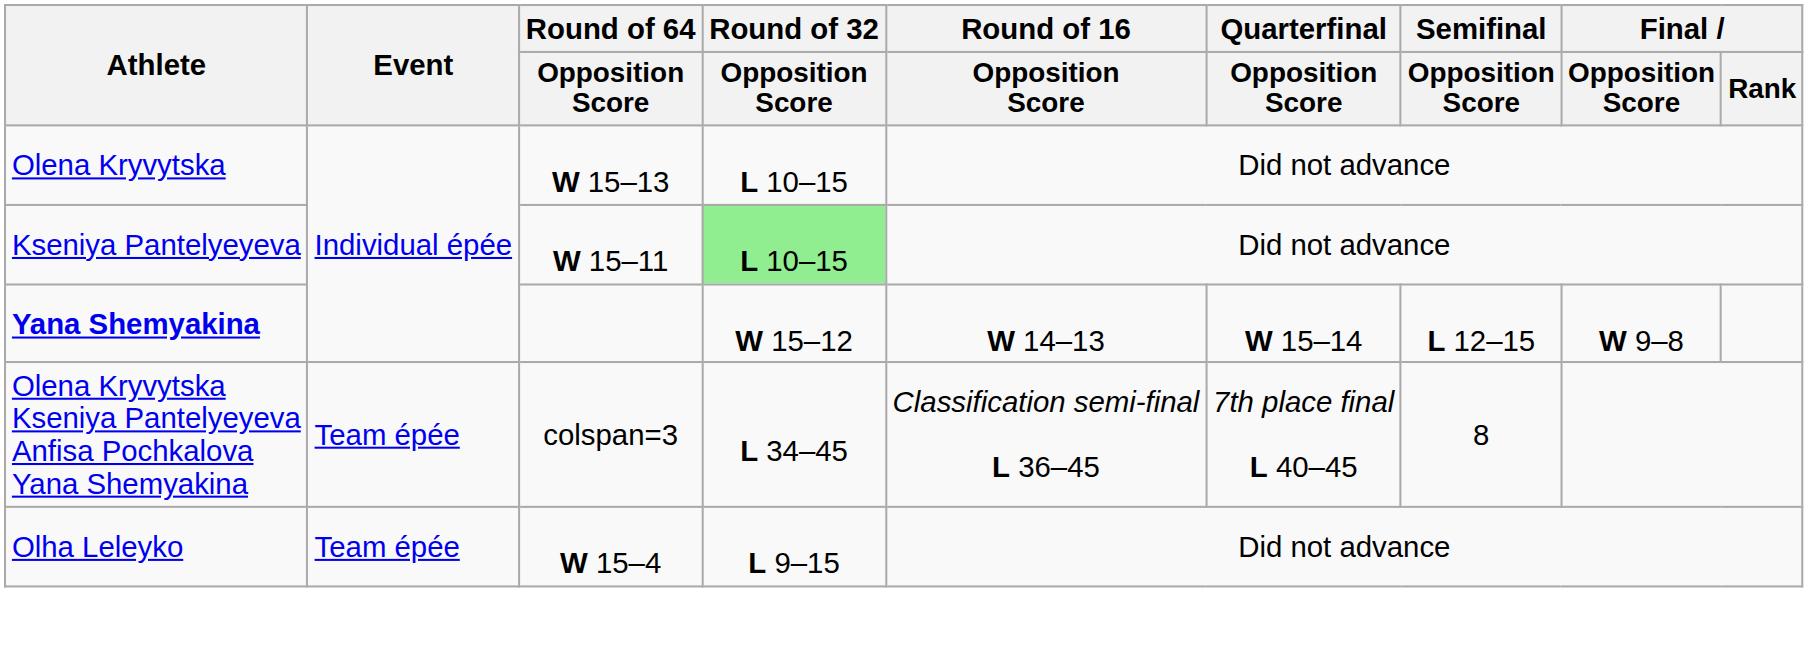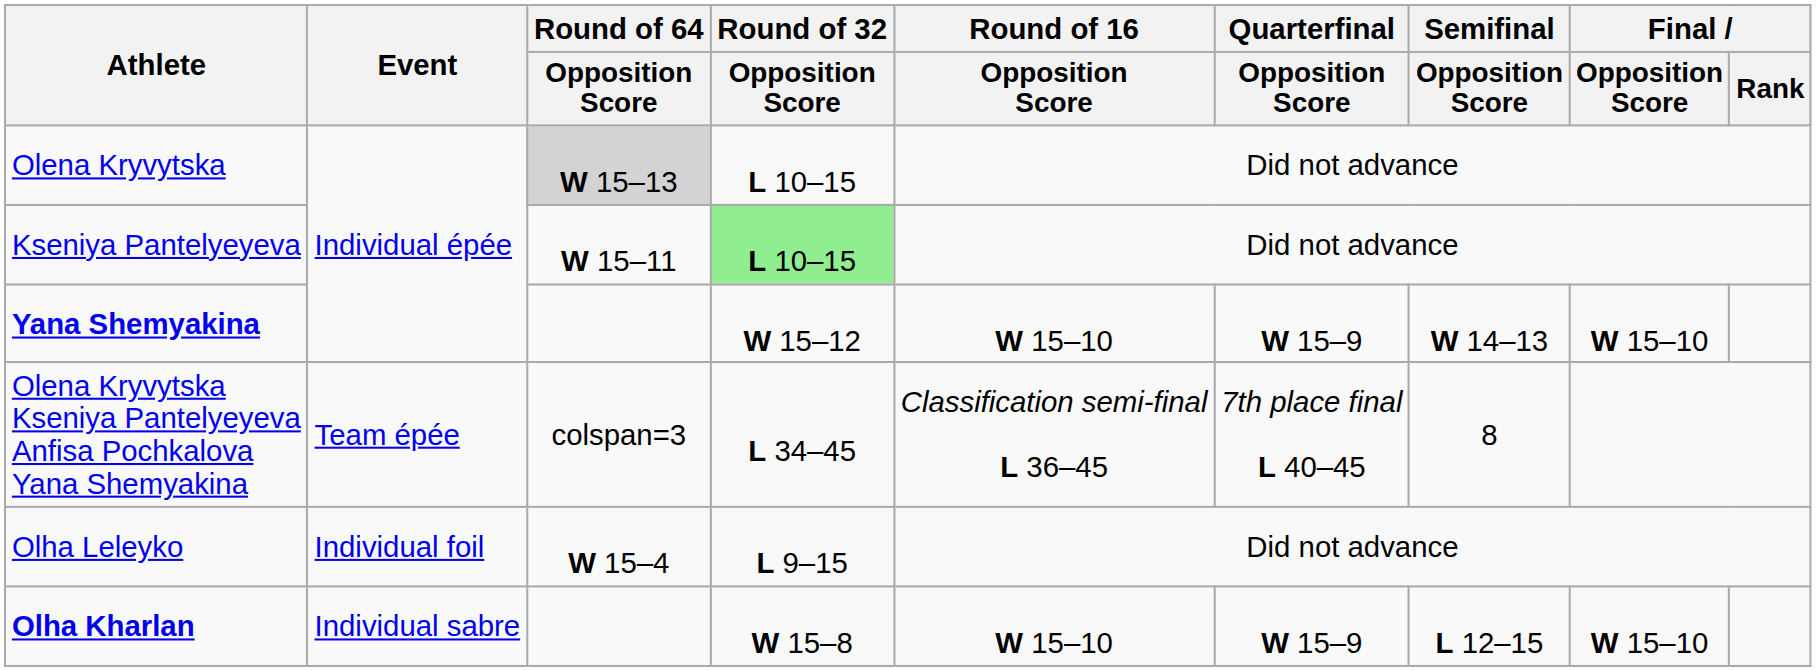Olena Kryvytska | Round of 64 / Opposition Score: no background -> lightgrey background
Yana Shemyakina | Round of 16 / Opposition Score: W 14–13 -> W 15–10
Yana Shemyakina | Quarterfinal / Opposition Score: W 15–14 -> W 15–9
Yana Shemyakina | Semifinal / Opposition Score: L 12–15 -> W 14–13
Yana Shemyakina | Final / Opposition Score: W 9–8 -> W 15–10
Olha Leleyko | Event: Team épée -> Individual foil
+ row: Olha Kharlan | Individual sabre | W 15–8 | W 15–10 | W 15–9 | L 12–15 | W 15–10
